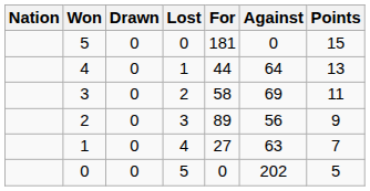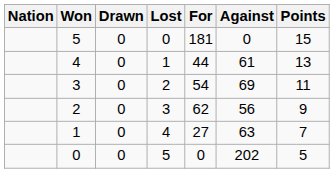row 3 | Against: 64 -> 61
row 4 | For: 58 -> 54
row 5 | For: 89 -> 62
